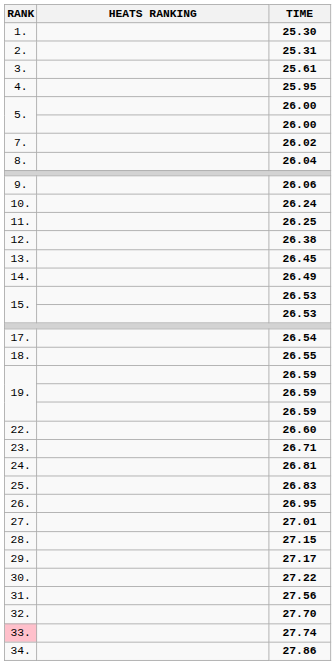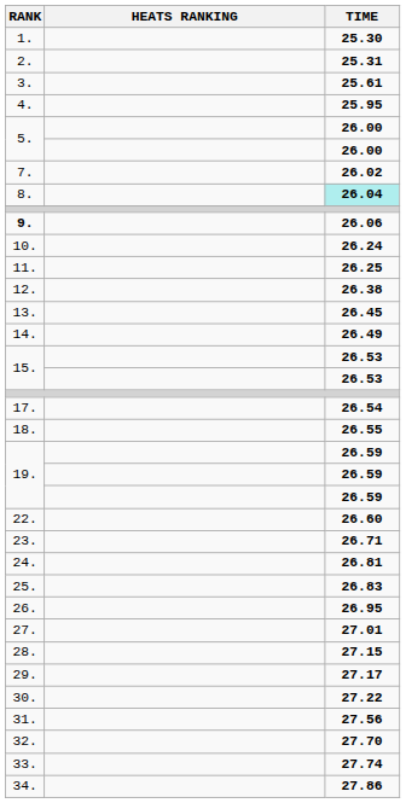8. | TIME: no background -> paleturquoise background
9. | RANK: normal -> bold
33. | RANK: pink background -> no background
